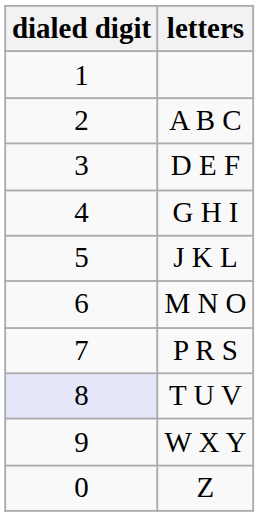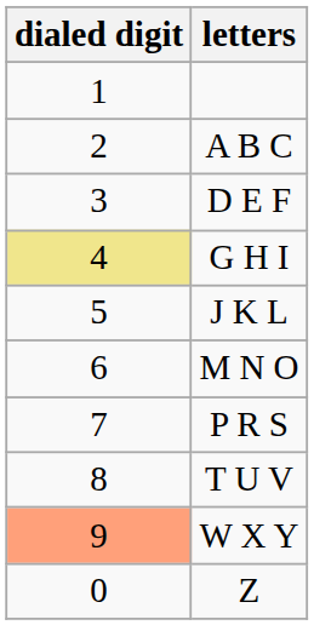G H I | dialed digit: no background -> khaki background
T U V | dialed digit: lavender background -> no background
W X Y | dialed digit: no background -> lightsalmon background
